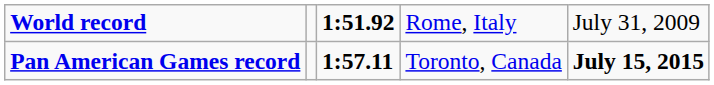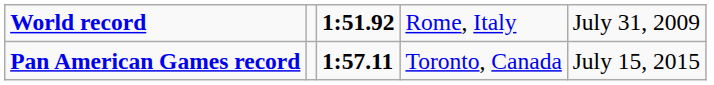Pan American Games record | column 5: bold -> normal
